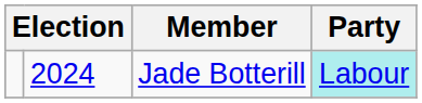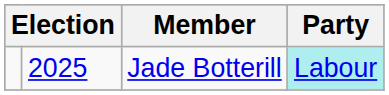Jade Botterill | column 2: 2024 -> 2025
